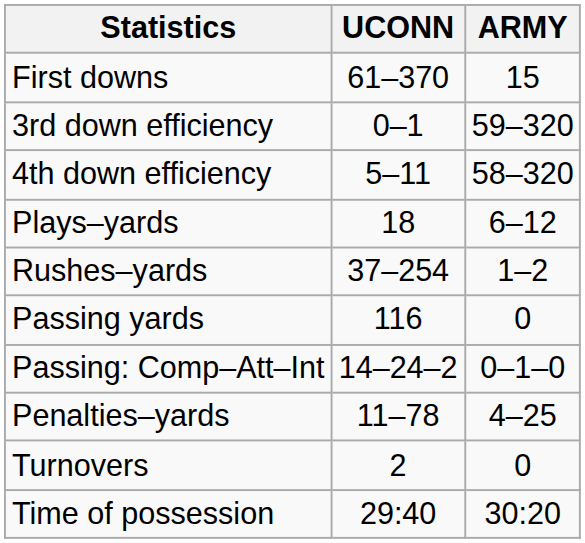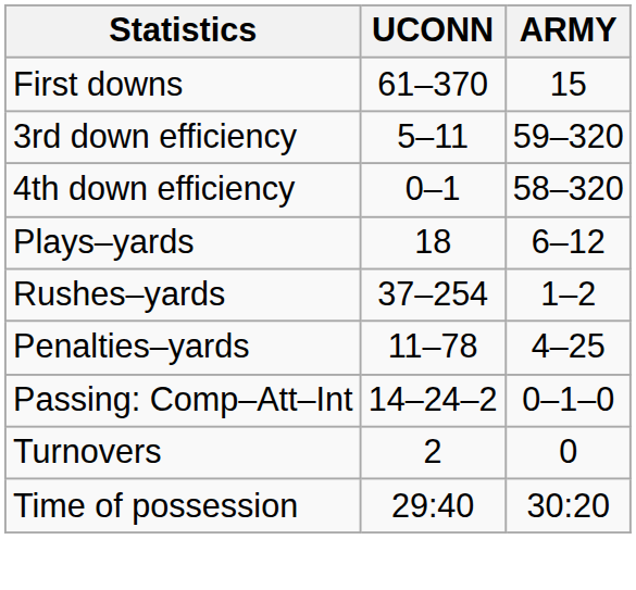3rd down efficiency | UCONN: 0–1 -> 5–11
4th down efficiency | UCONN: 5–11 -> 0–1
- row: Passing yards | 116 | 0
rows swapped: Passing: Comp–Att–Int <-> Penalties–yards
